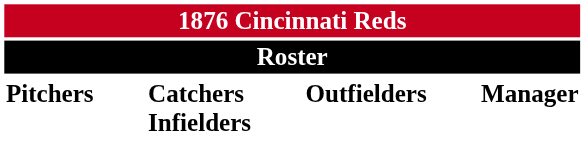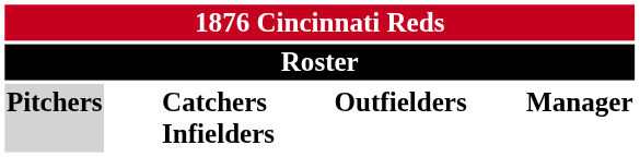Pitchers | column 1: no background -> lightgrey background
